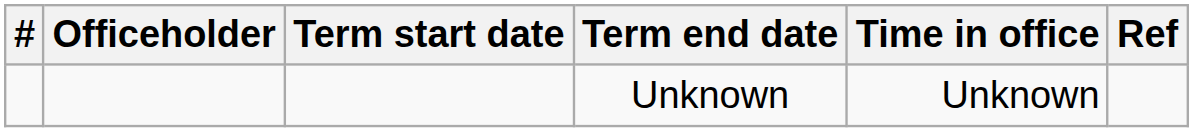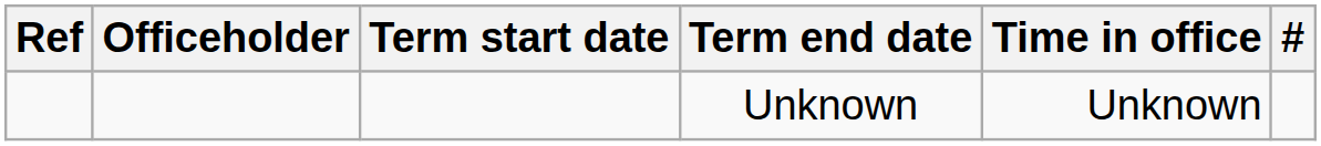columns swapped: # <-> Ref
